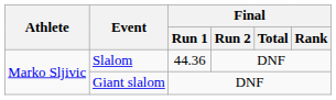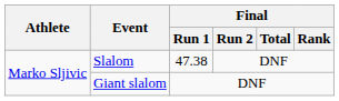Slalom | Final / Run 1: 44.36 -> 47.38
